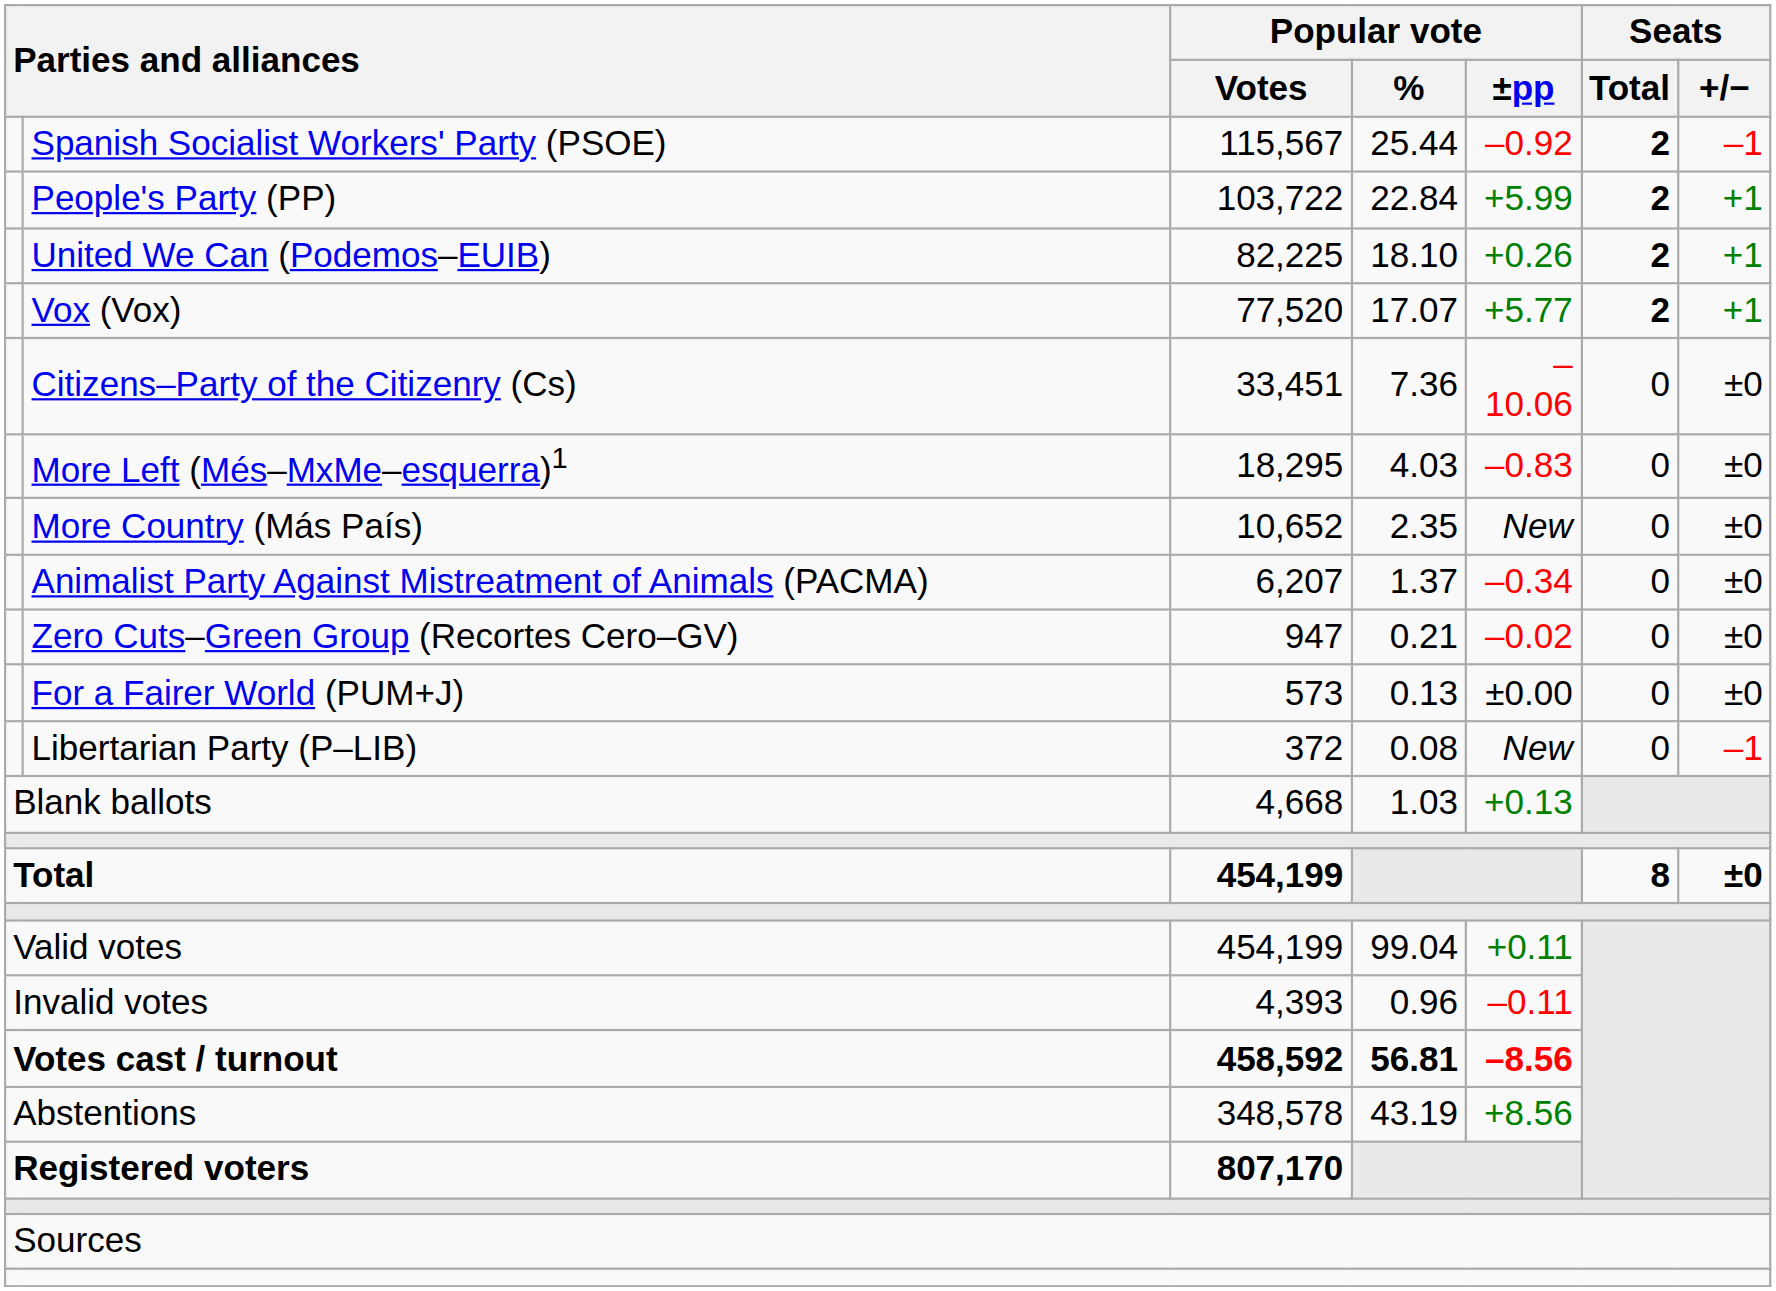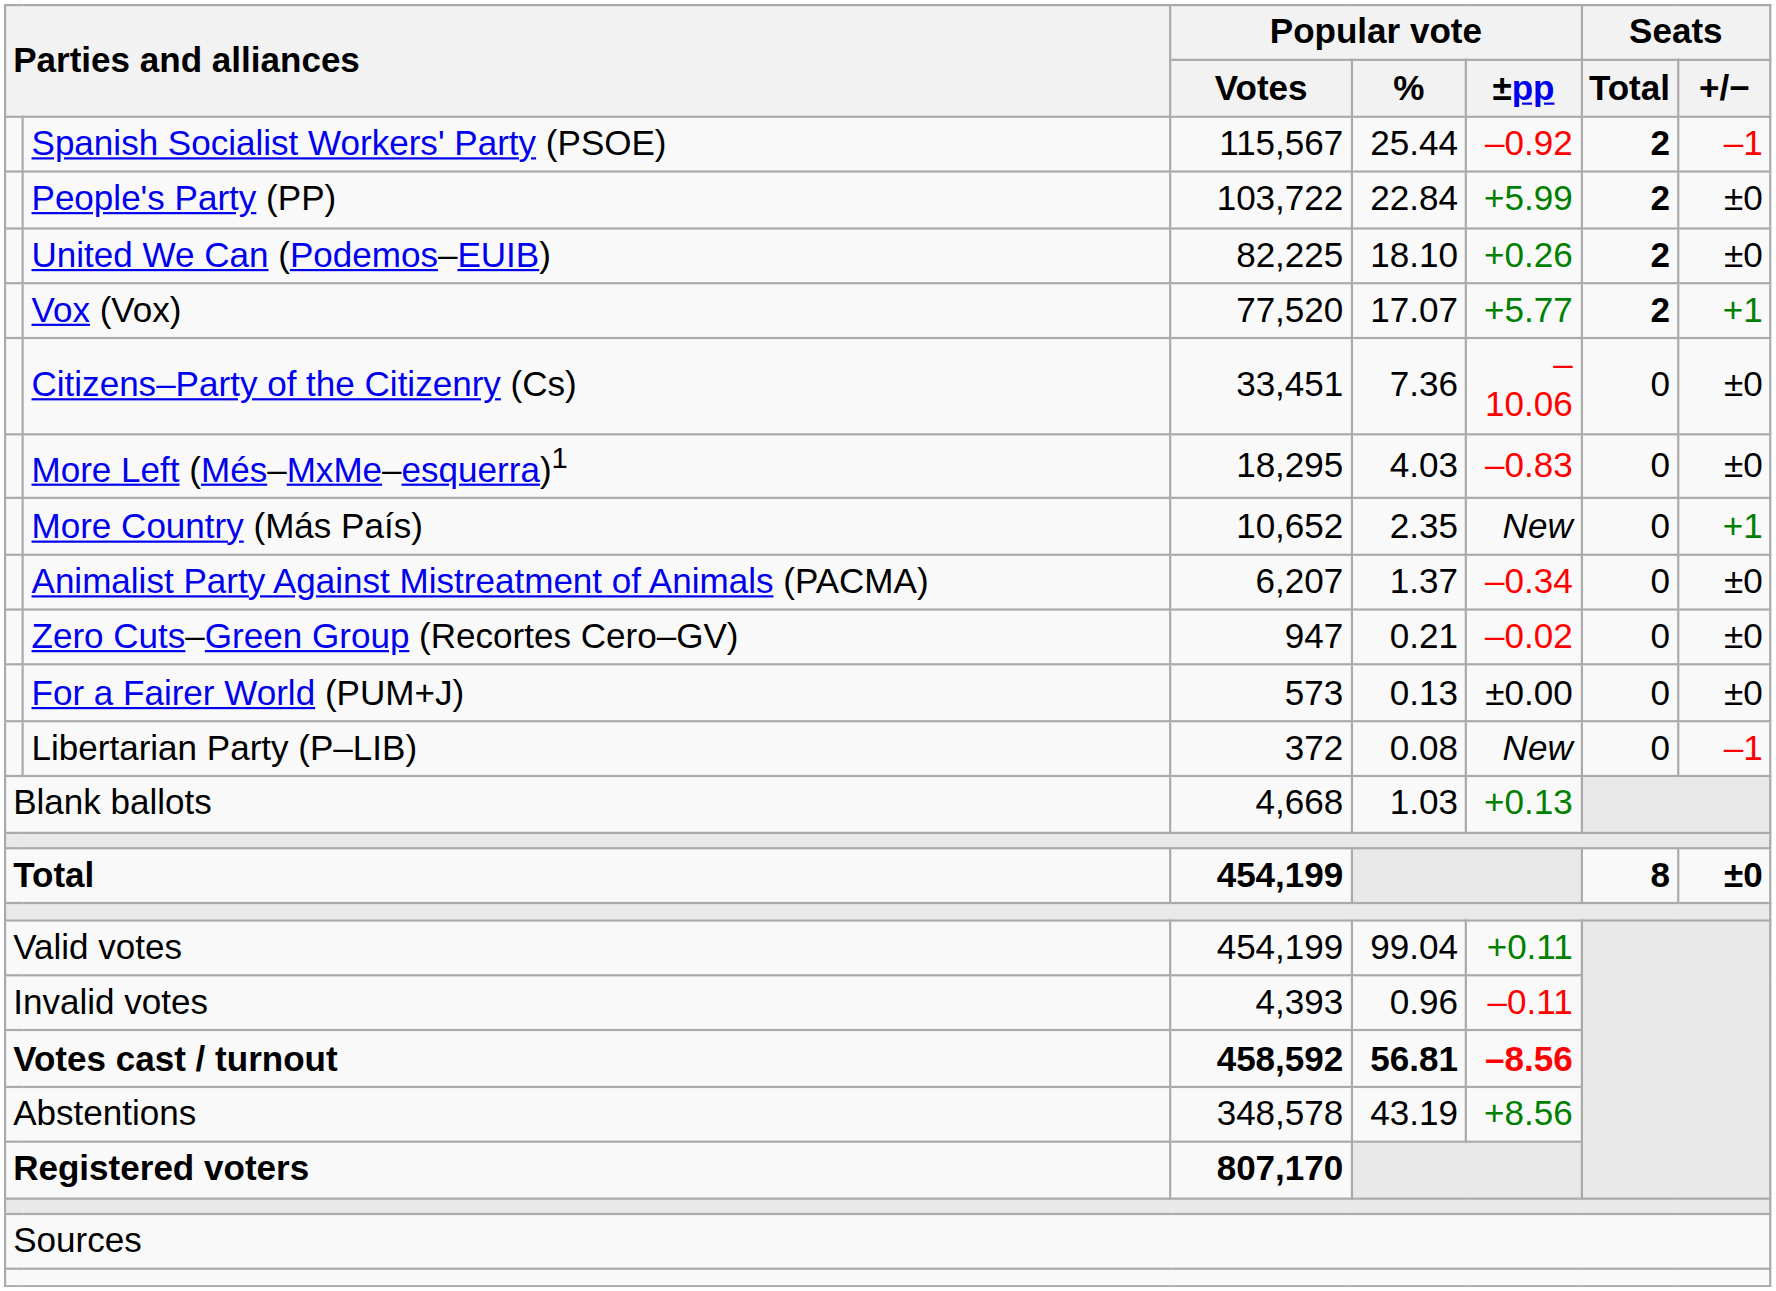People's Party (PP) | Seats / +/−: +1 -> ±0
United We Can (Podemos–EUIB) | Seats / +/−: +1 -> ±0
More Country (Más País) | Seats / +/−: ±0 -> +1
